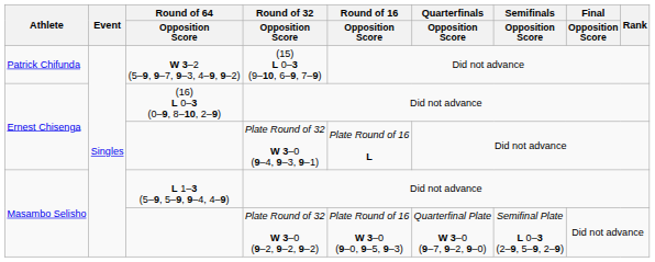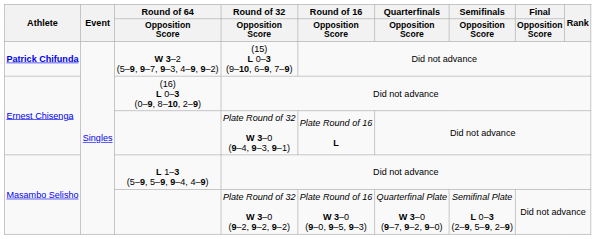W 3–2 (5–9, 9–7, 9–3, 4–9, 9–2) | Athlete: normal -> bold
